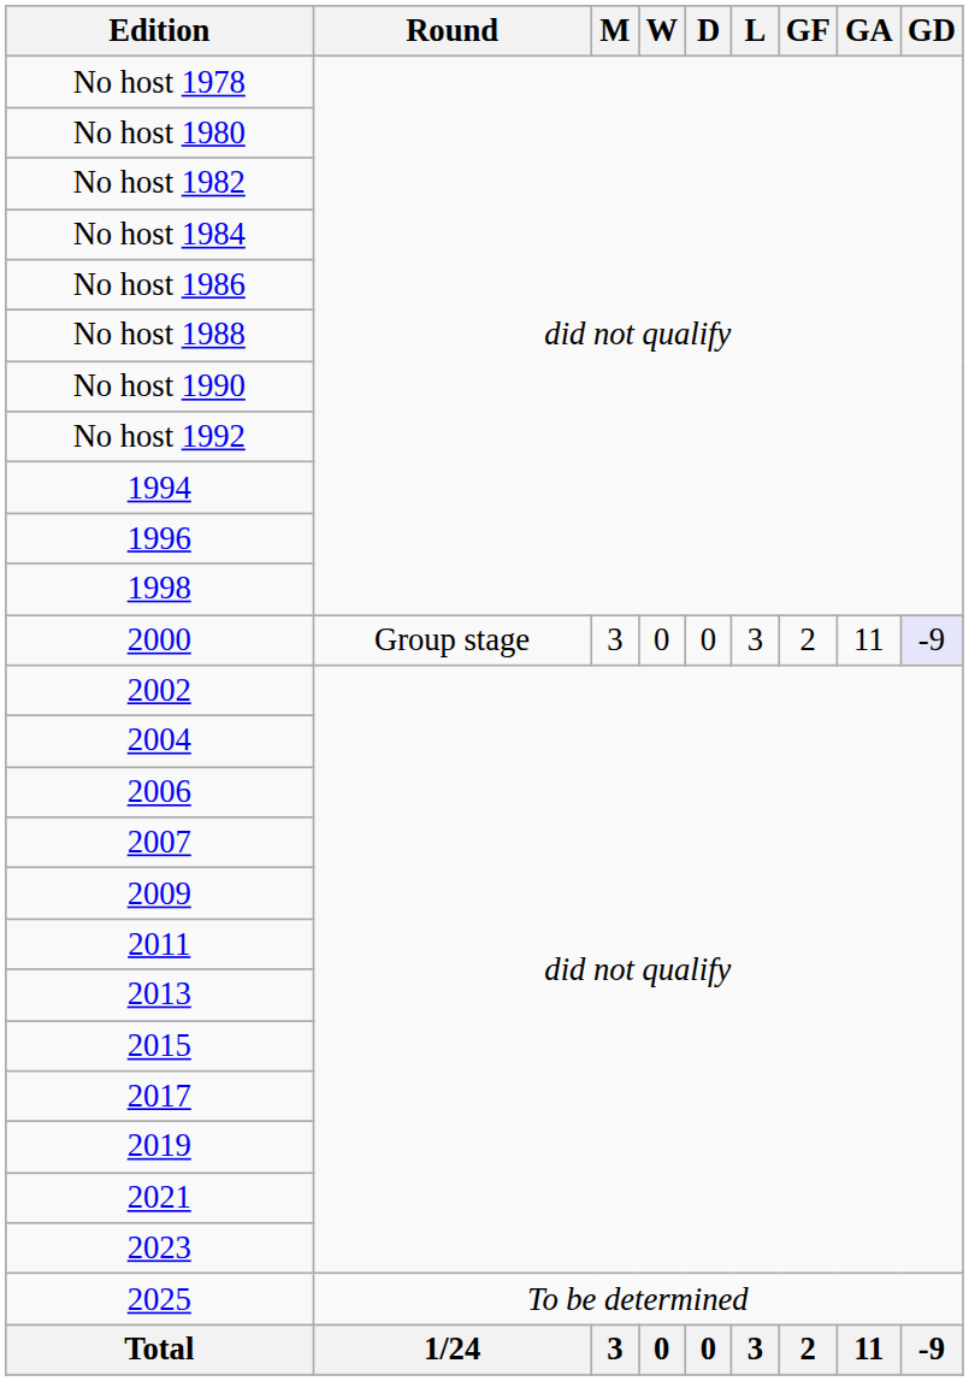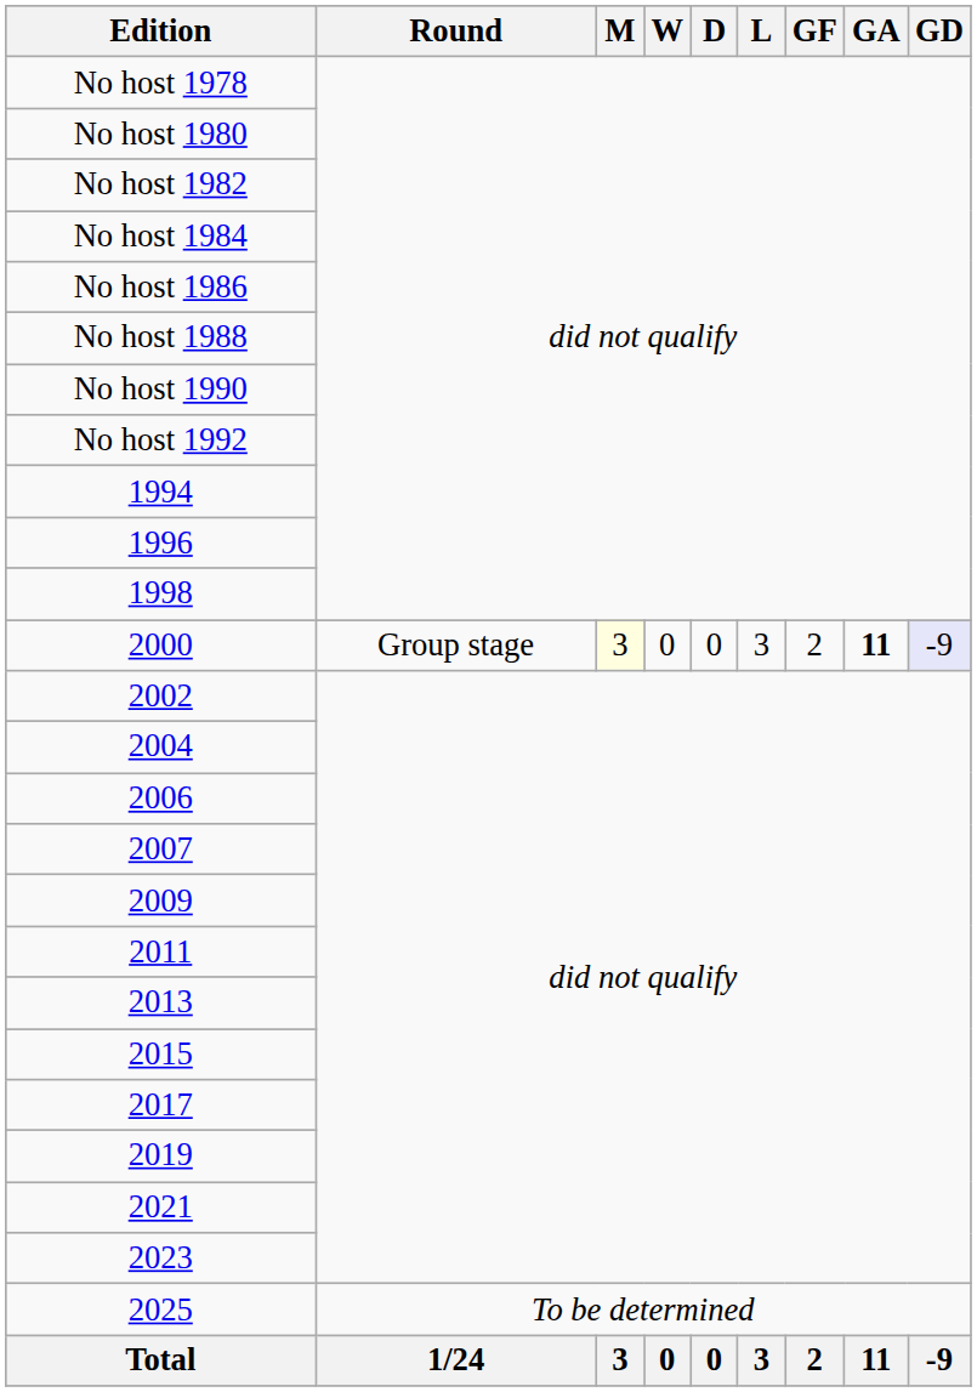2000 | M: no background -> lightyellow background
2000 | GA: normal -> bold
